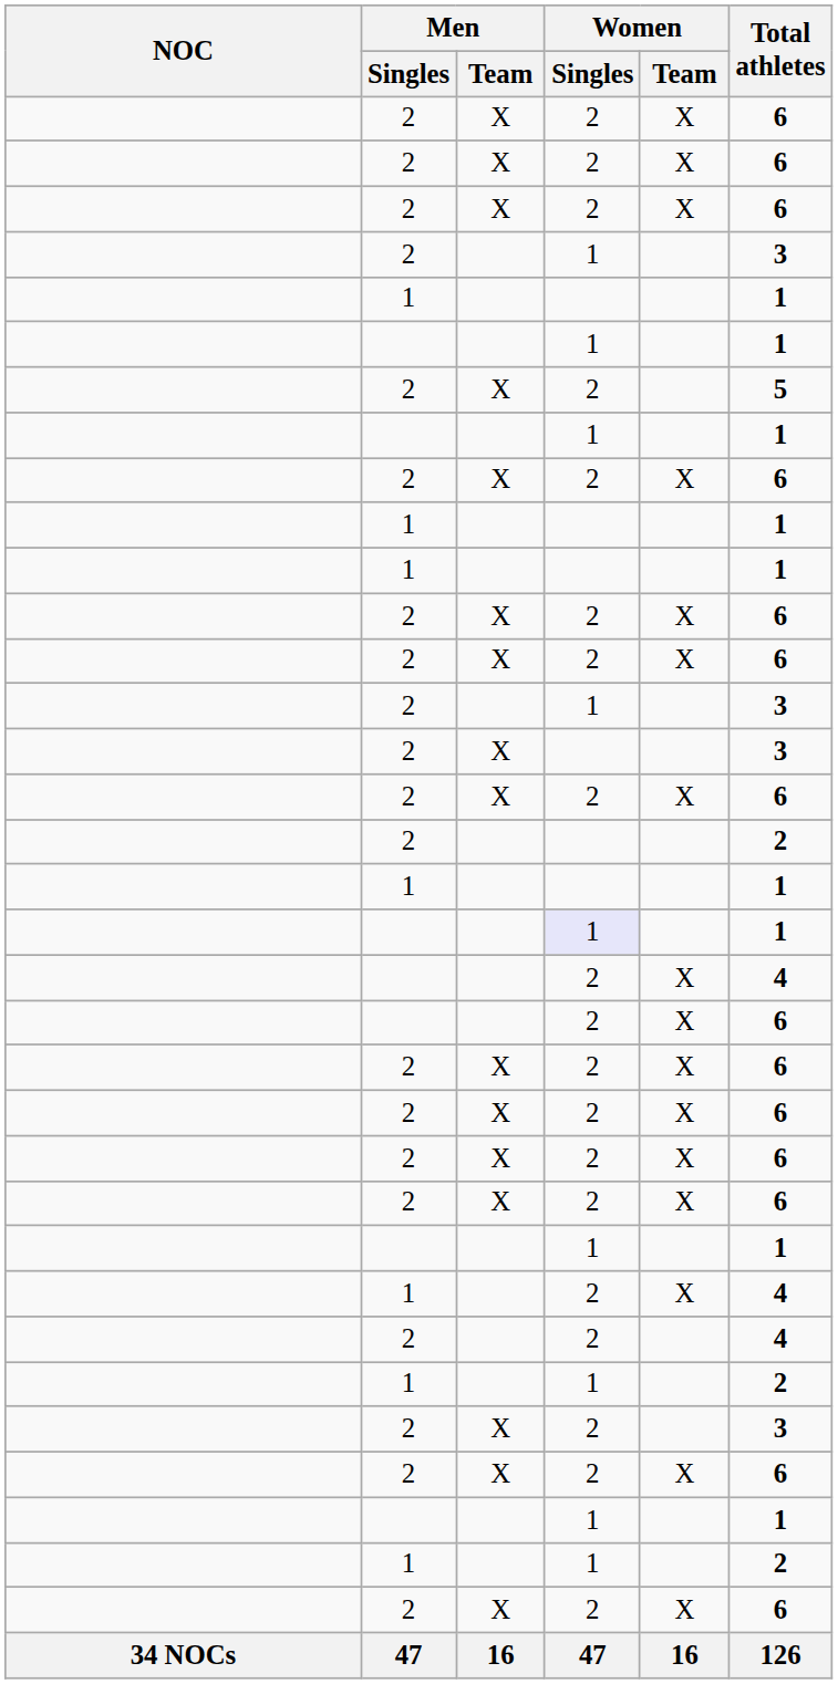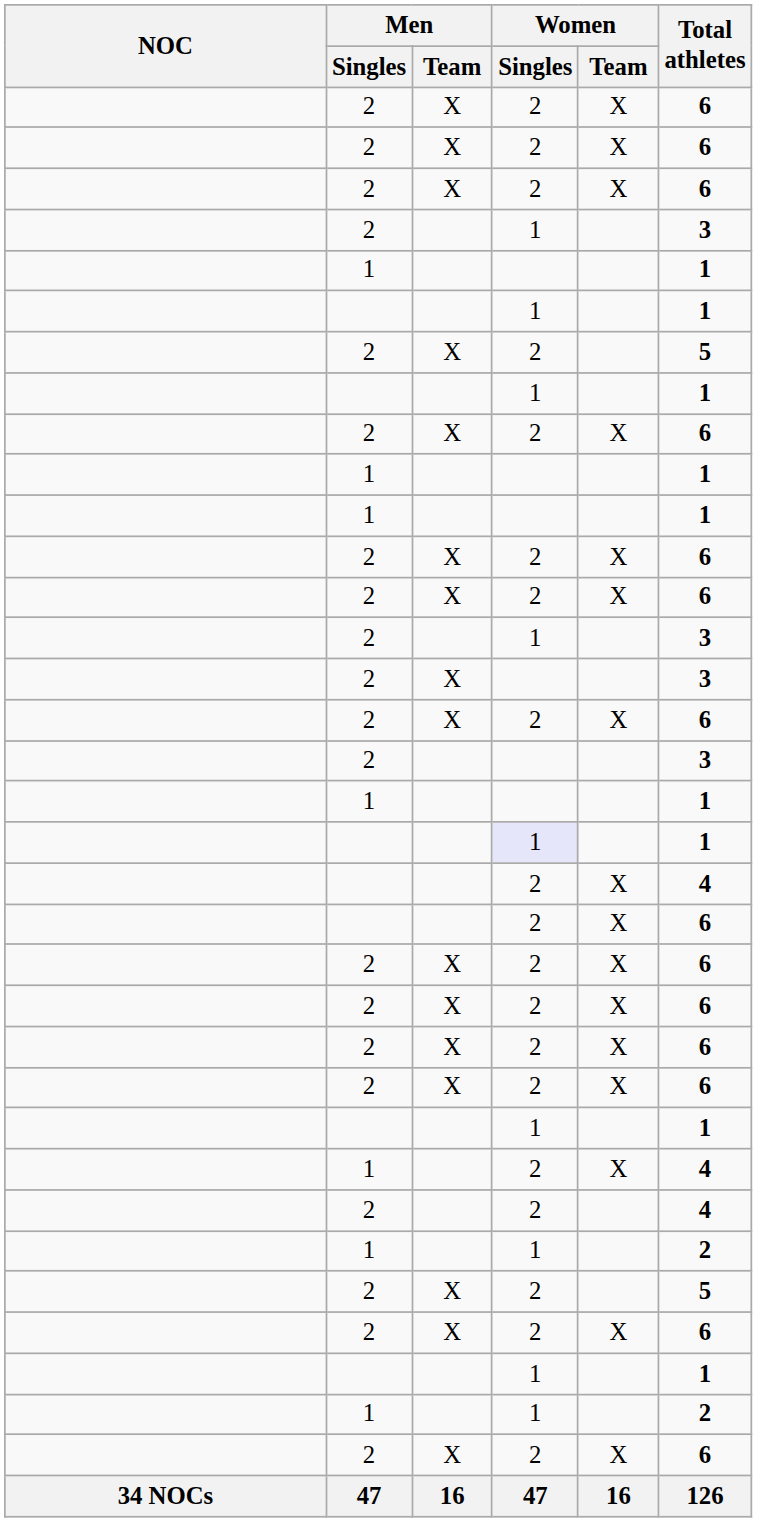row 19 | Total athletes: 2 -> 3
row 32 | Total athletes: 3 -> 5
